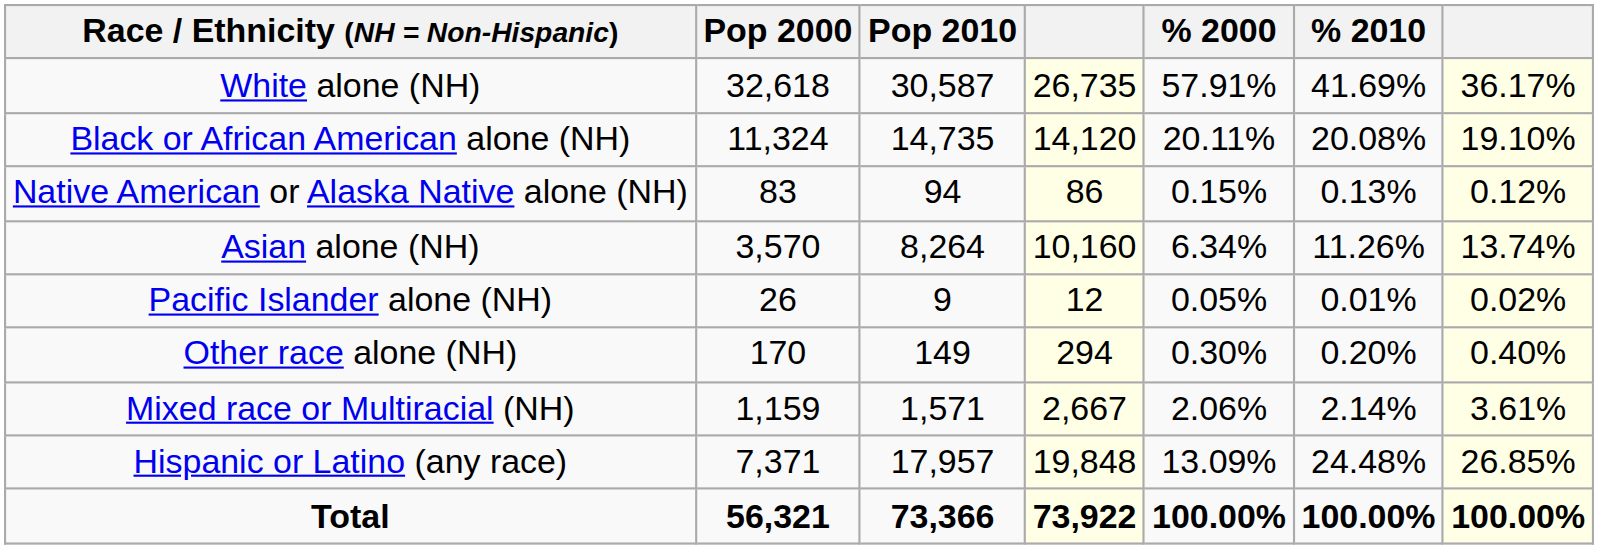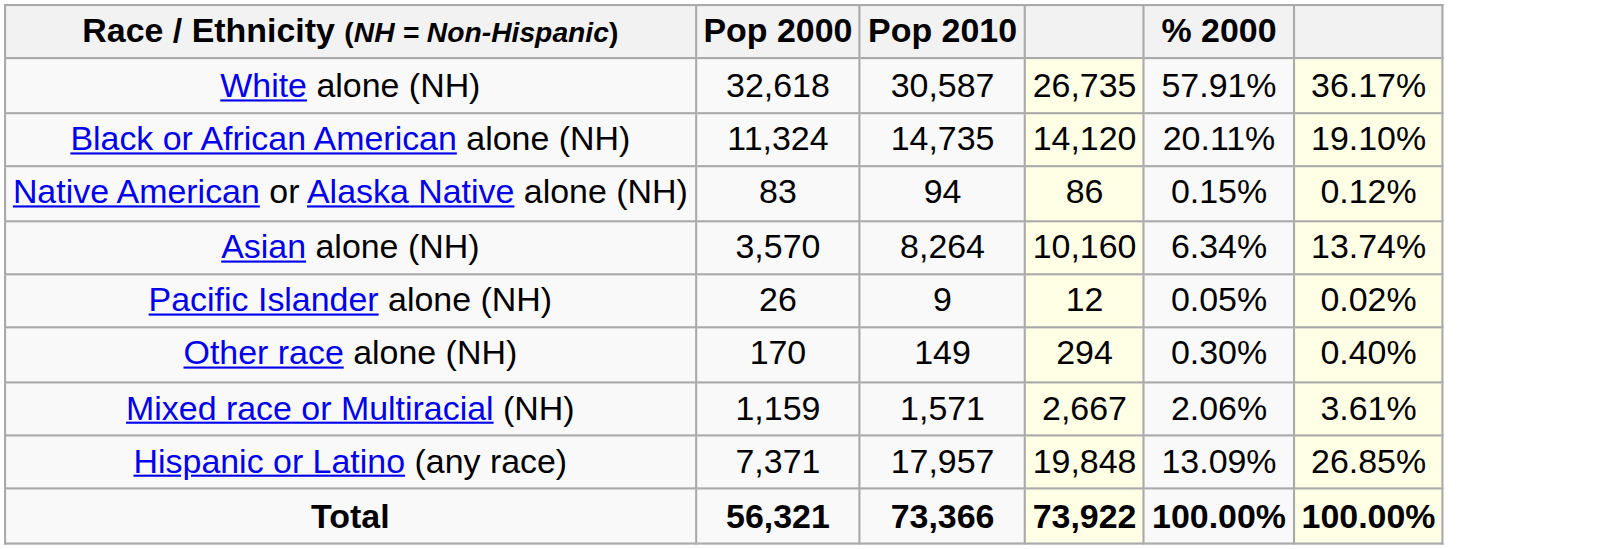- column: % 2010 | 41.69% | 20.08% | 0.13% | 11.26% | 0.01% | 0.20% | 2.14% | 24.48% | 100.00%
